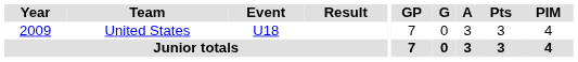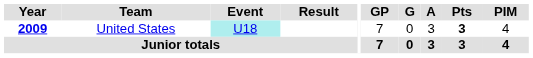United States | Year: normal -> bold
United States | Event: no background -> paleturquoise background
United States | Pts: normal -> bold
